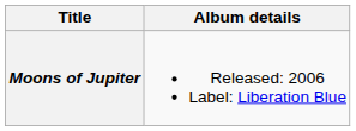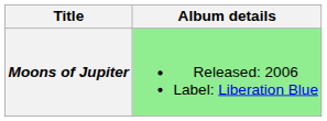Moons of Jupiter | Album details: no background -> lightgreen background
